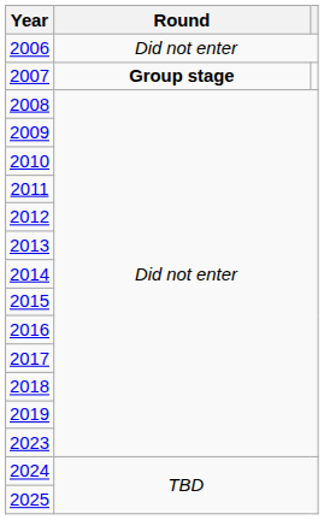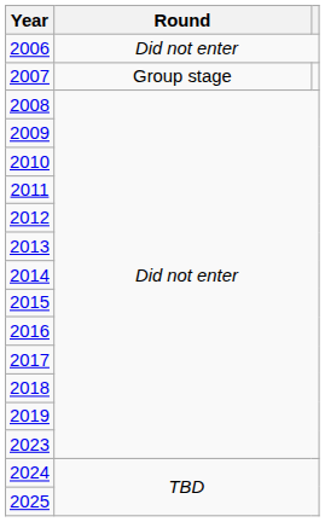2007 | Round: bold -> normal
